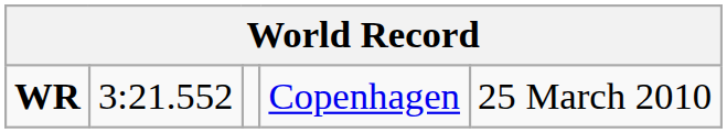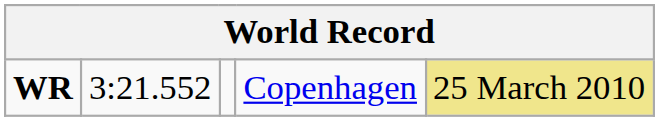WR | column 5: no background -> khaki background
